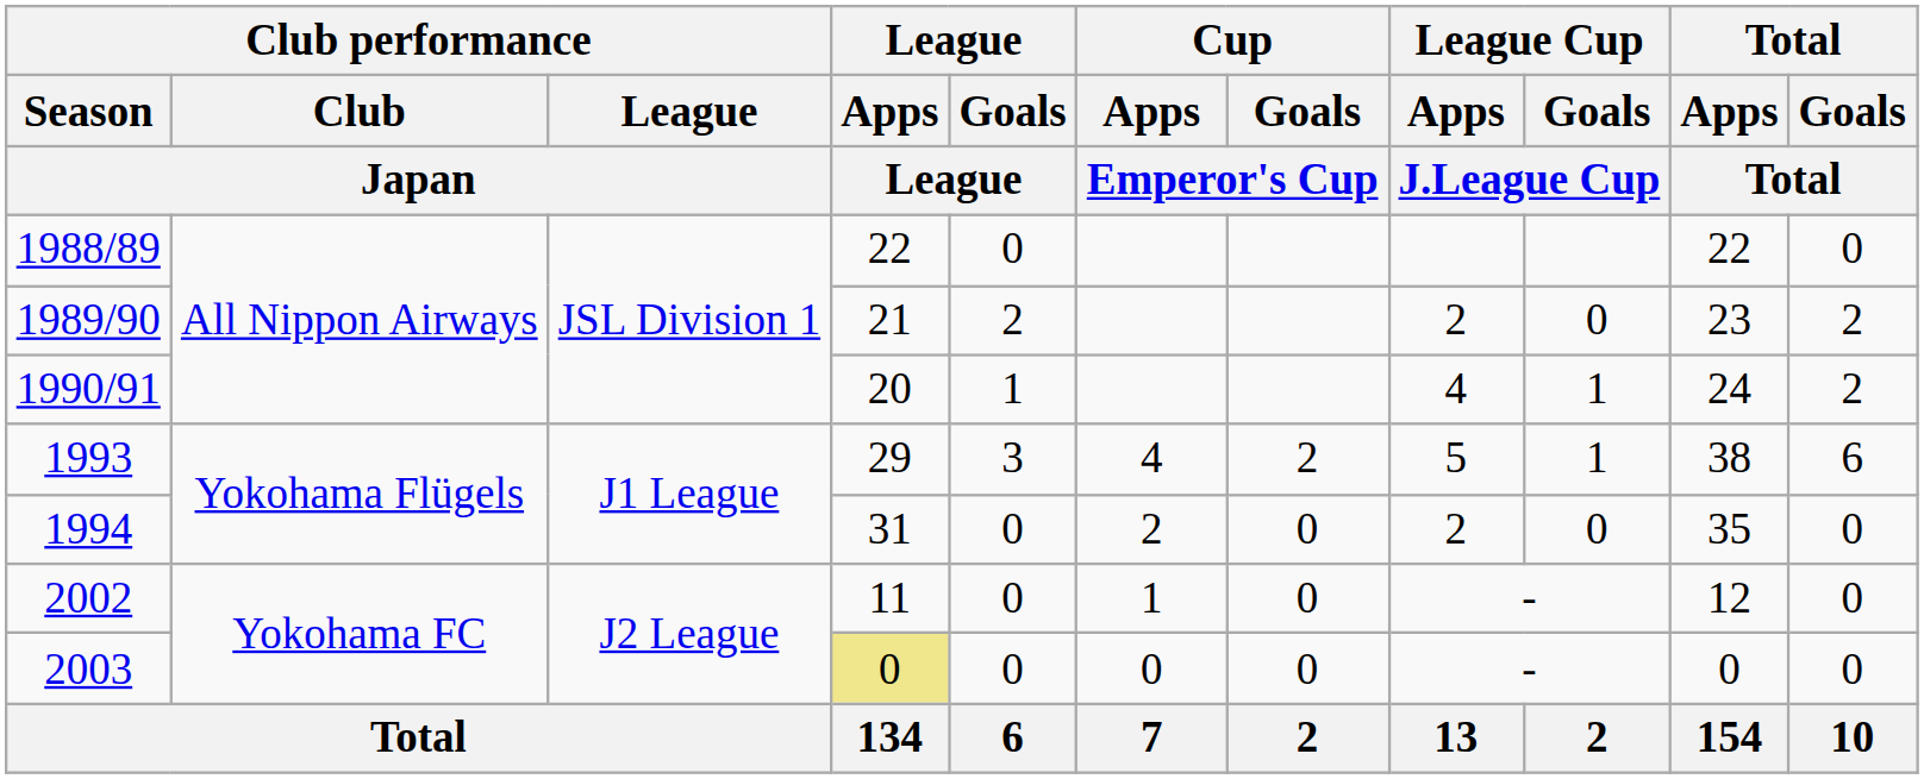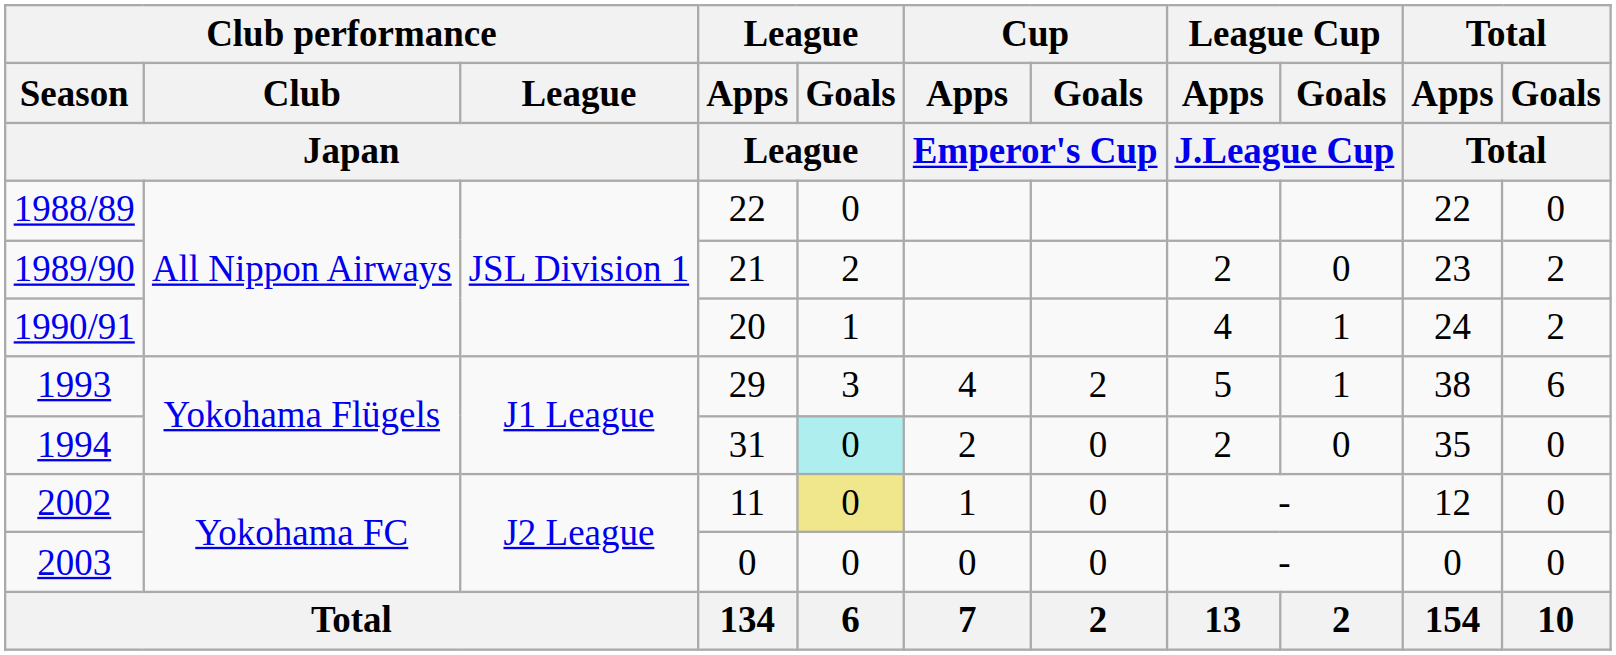1994 | League / Goals / League: no background -> paleturquoise background
2002 | League / Goals / League: no background -> khaki background
2003 | League / Apps / League: khaki background -> no background
